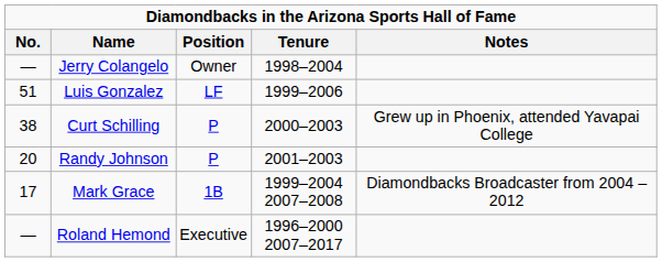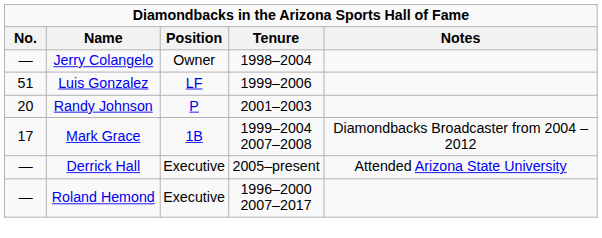- row: 38 | Curt Schilling | P | 2000–2003 | Grew up in Phoenix, attended Yavapai College
+ row: — | Derrick Hall | Executive | 2005–present | Attended Arizona State University
